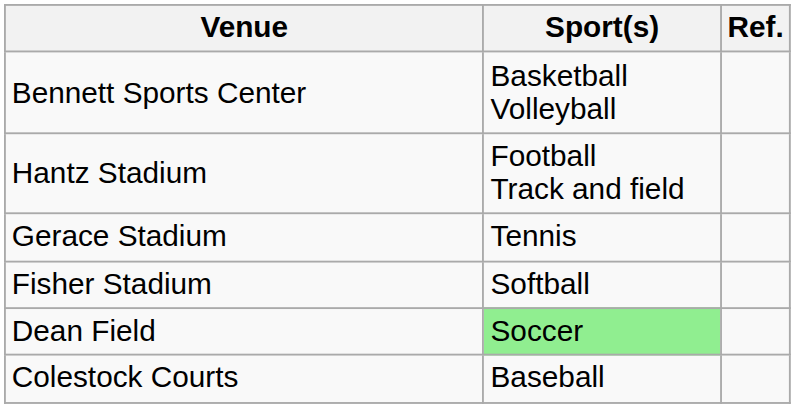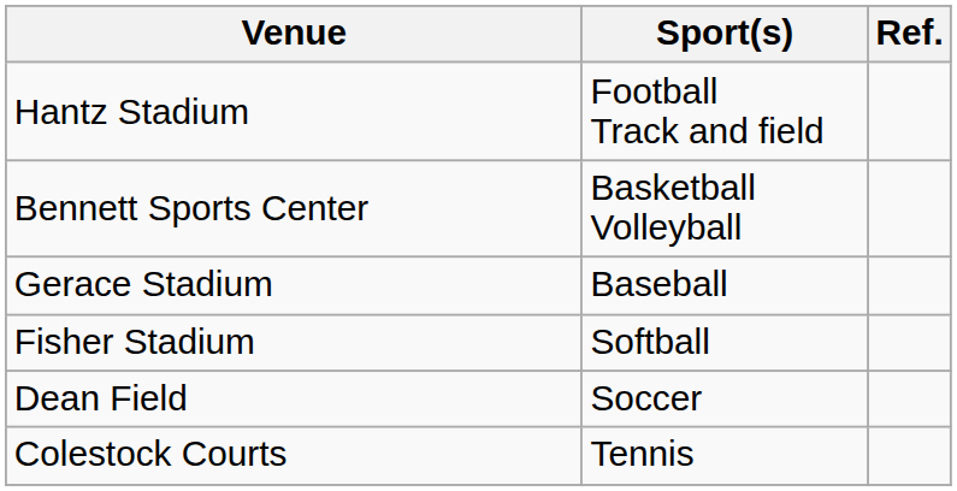rows swapped: Hantz Stadium <-> Bennett Sports Center
Gerace Stadium | Sport(s): Tennis -> Baseball
Dean Field | Sport(s): lightgreen background -> no background
Colestock Courts | Sport(s): Baseball -> Tennis
